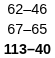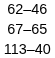113–40 | column 1: bold -> normal
